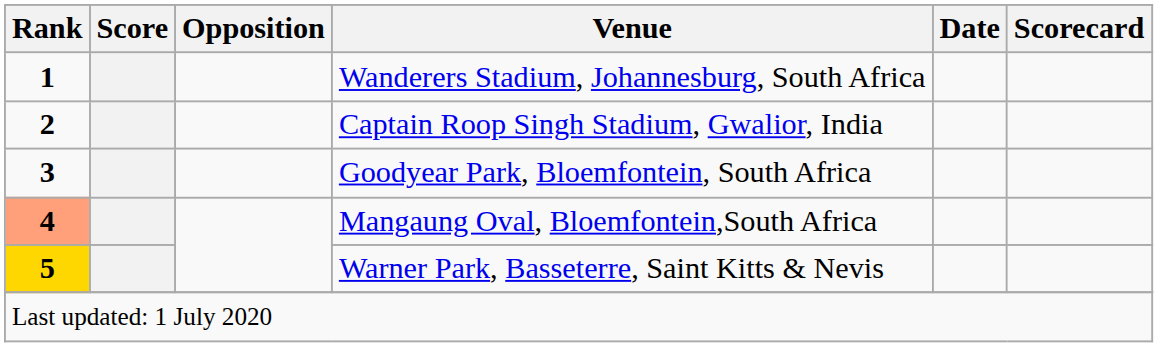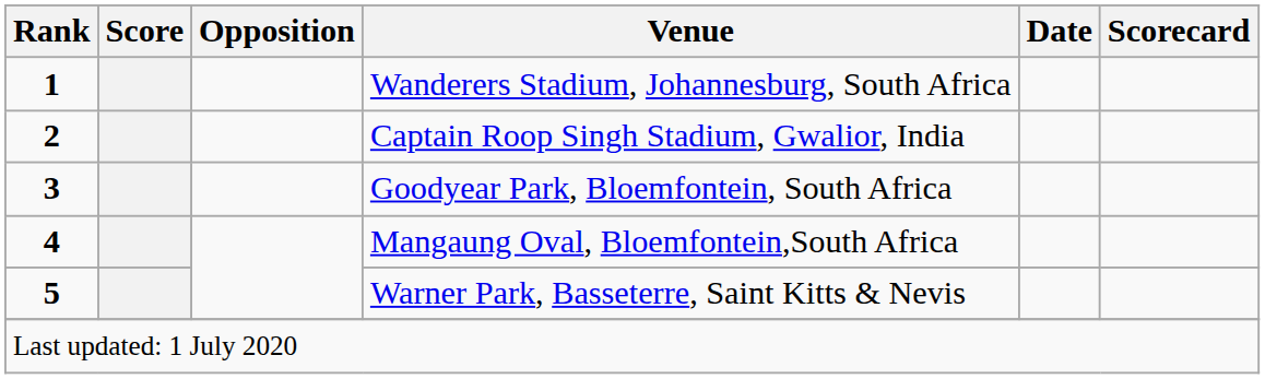Mangaung Oval, Bloemfontein,South Africa | Rank: lightsalmon background -> no background
Warner Park, Basseterre, Saint Kitts & Nevis | Rank: gold background -> no background
